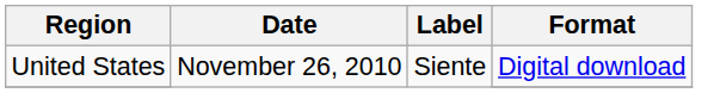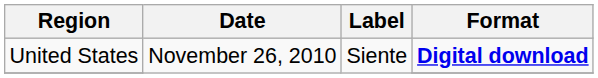United States | Format: normal -> bold
